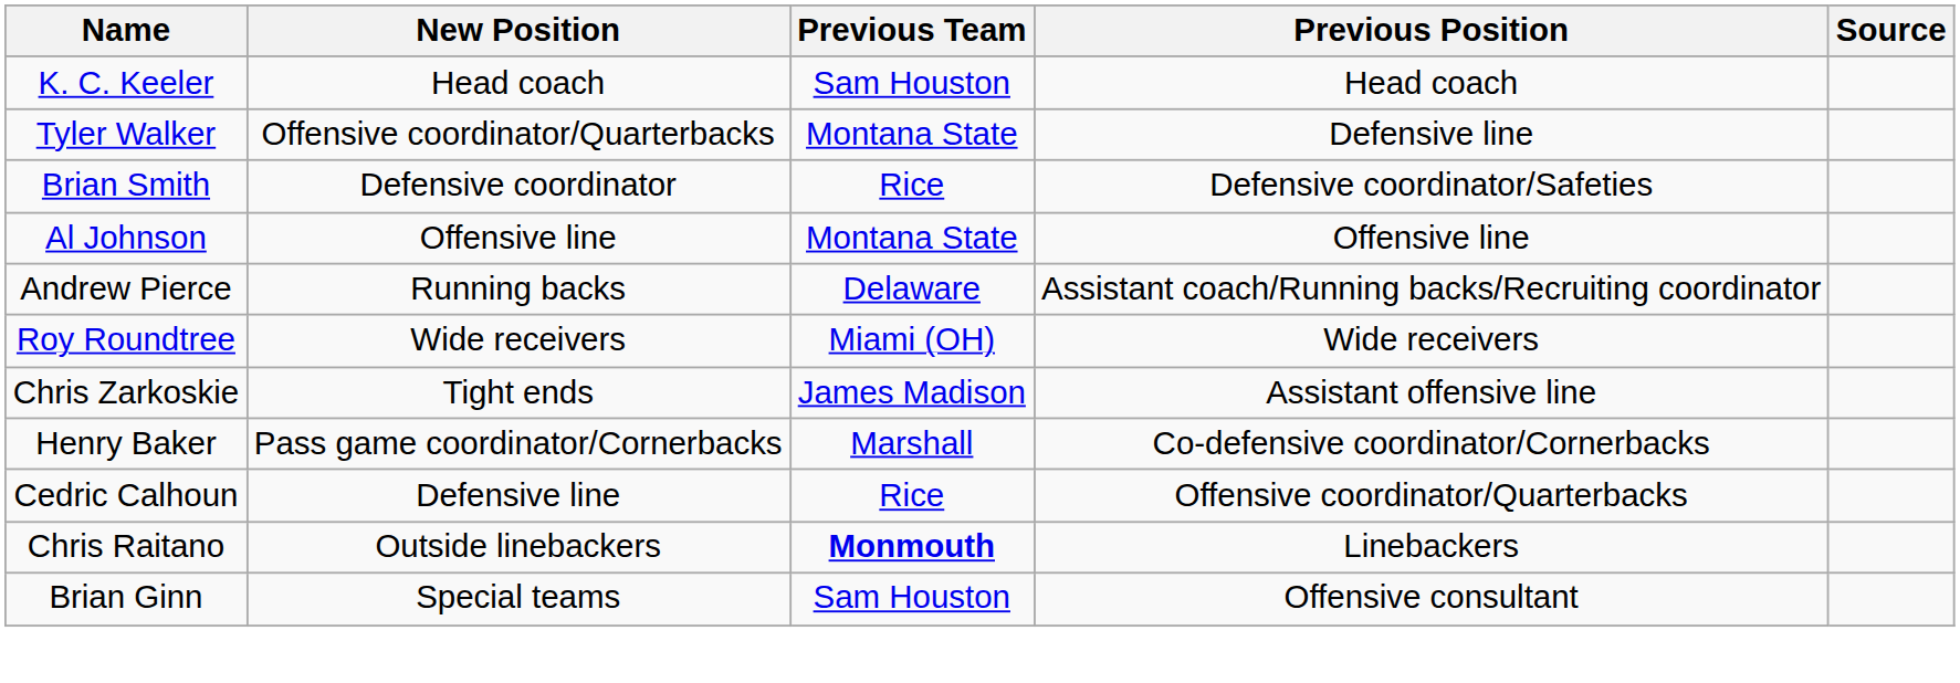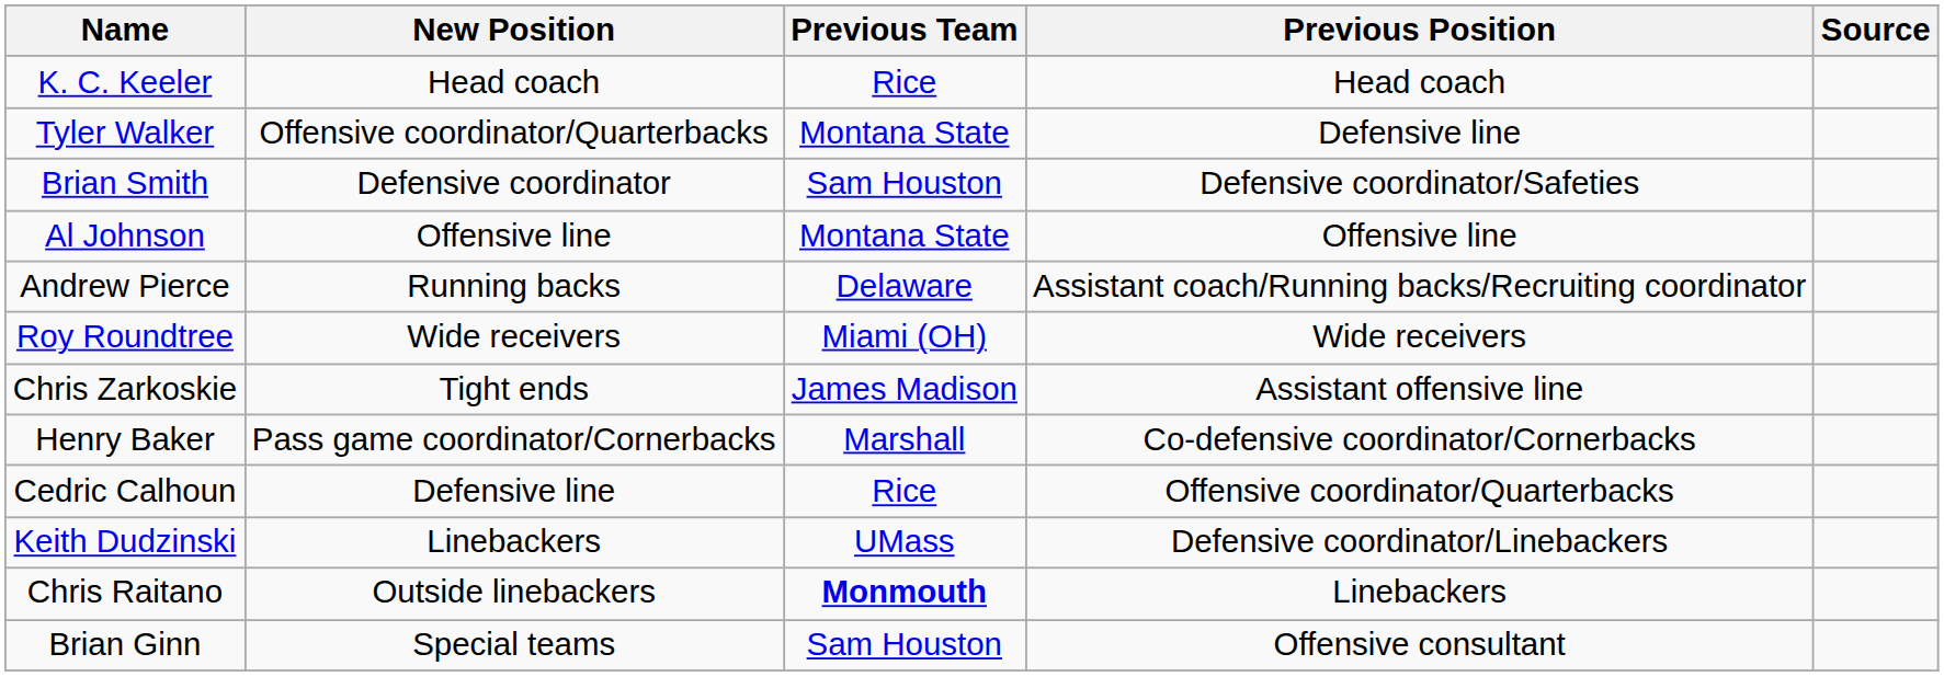K. C. Keeler | Previous Team: Sam Houston -> Rice
Brian Smith | Previous Team: Rice -> Sam Houston
+ row: Keith Dudzinski | Linebackers | UMass | Defensive coordinator/Linebackers
